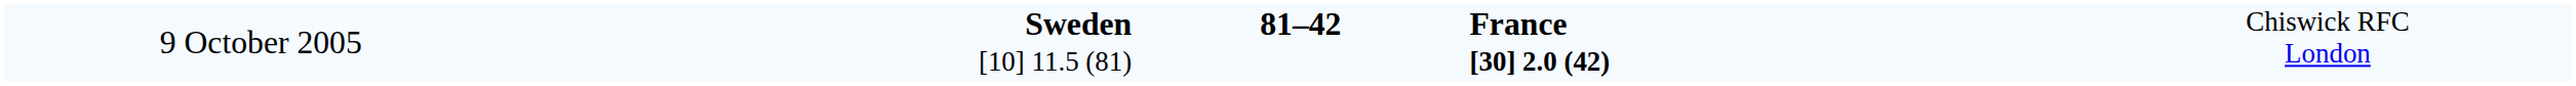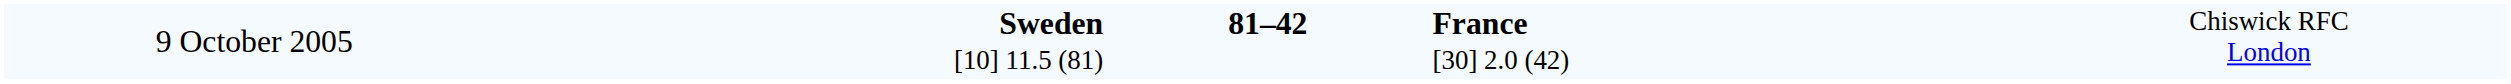[10] 11.5 (81) | column 4: bold -> normal
